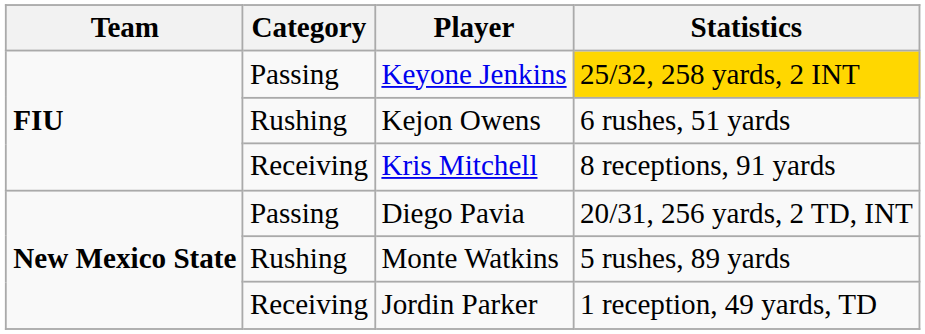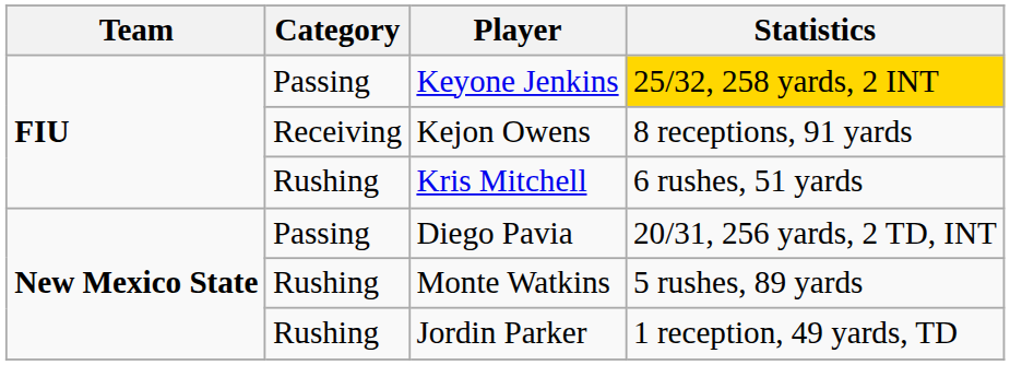Kejon Owens | Category: Rushing -> Receiving
Kejon Owens | Statistics: 6 rushes, 51 yards -> 8 receptions, 91 yards
Kris Mitchell | Category: Receiving -> Rushing
Kris Mitchell | Statistics: 8 receptions, 91 yards -> 6 rushes, 51 yards
Jordin Parker | Category: Receiving -> Rushing
